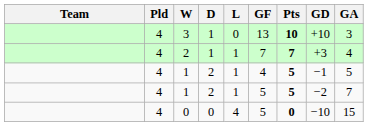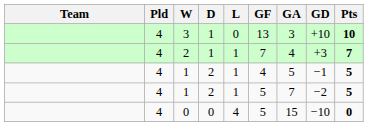columns swapped: GA <-> Pts
